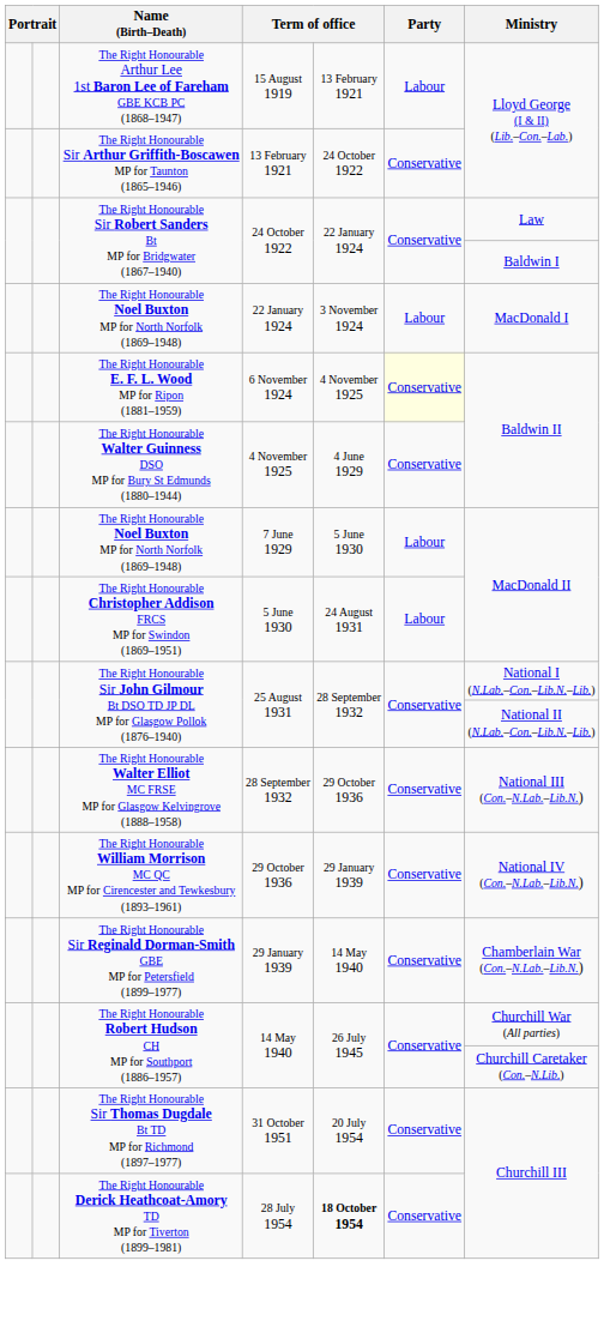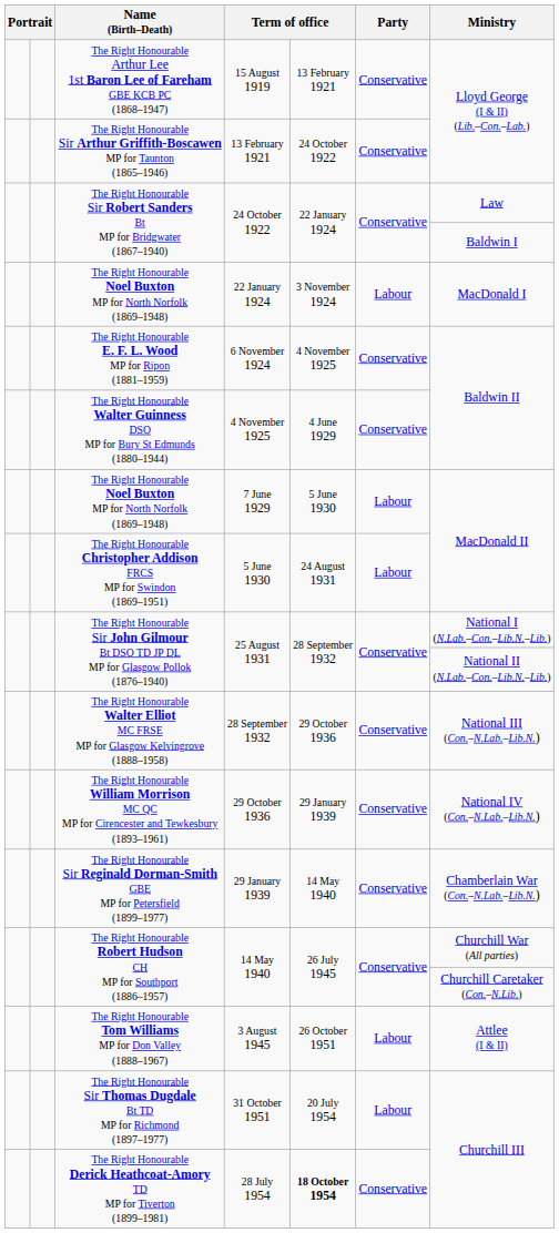15 August 1919 | Party: Labour -> Conservative
6 November 1924 | Party: lightyellow background -> no background
+ row: The Right Honourable Tom Williams MP for Don Valley (1888–1967) | 3 August 1945 | 26 October 1951 | Labour | Attlee (I & II)
31 October 1951 | Party: Conservative -> Labour
